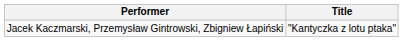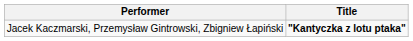Jacek Kaczmarski, Przemysław Gintrowski, Zbigniew Łapiński | Title: normal -> bold
